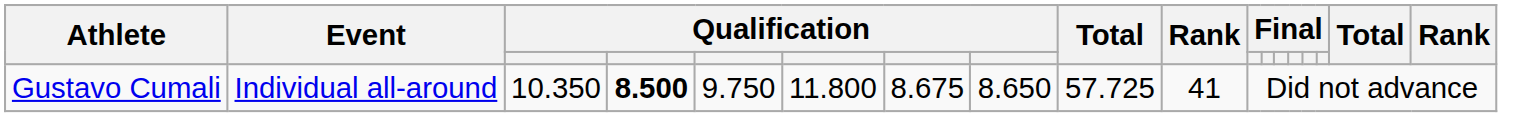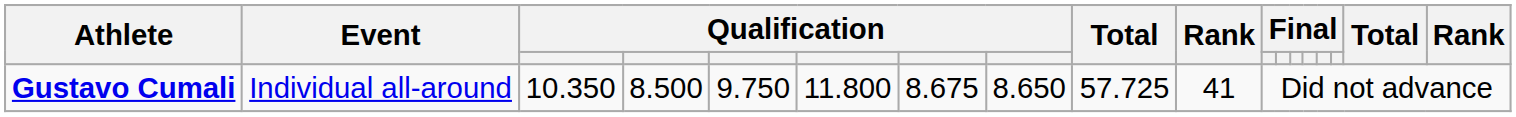row 3 | Athlete: normal -> bold
row 3 | column 4: bold -> normal
